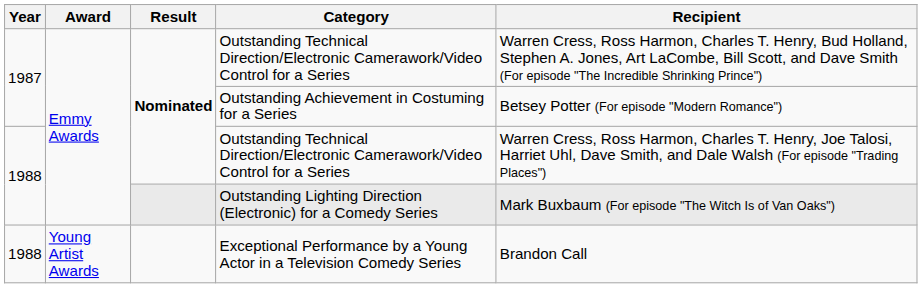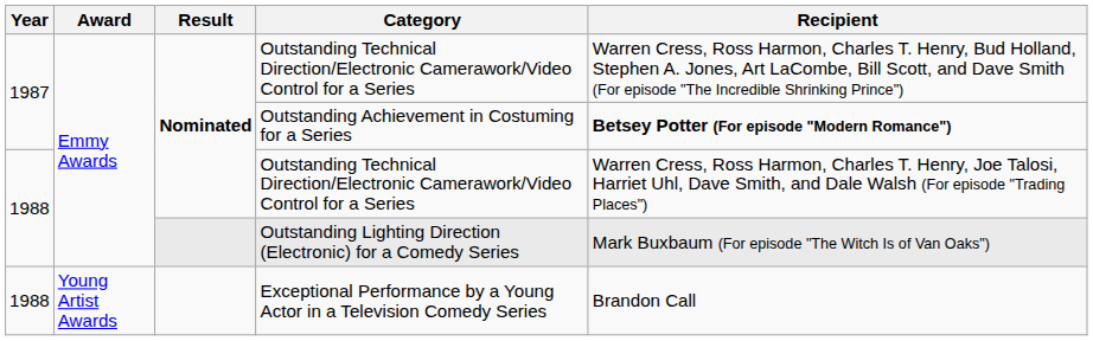Outstanding Achievement in Costuming for a Series | Recipient: normal -> bold
